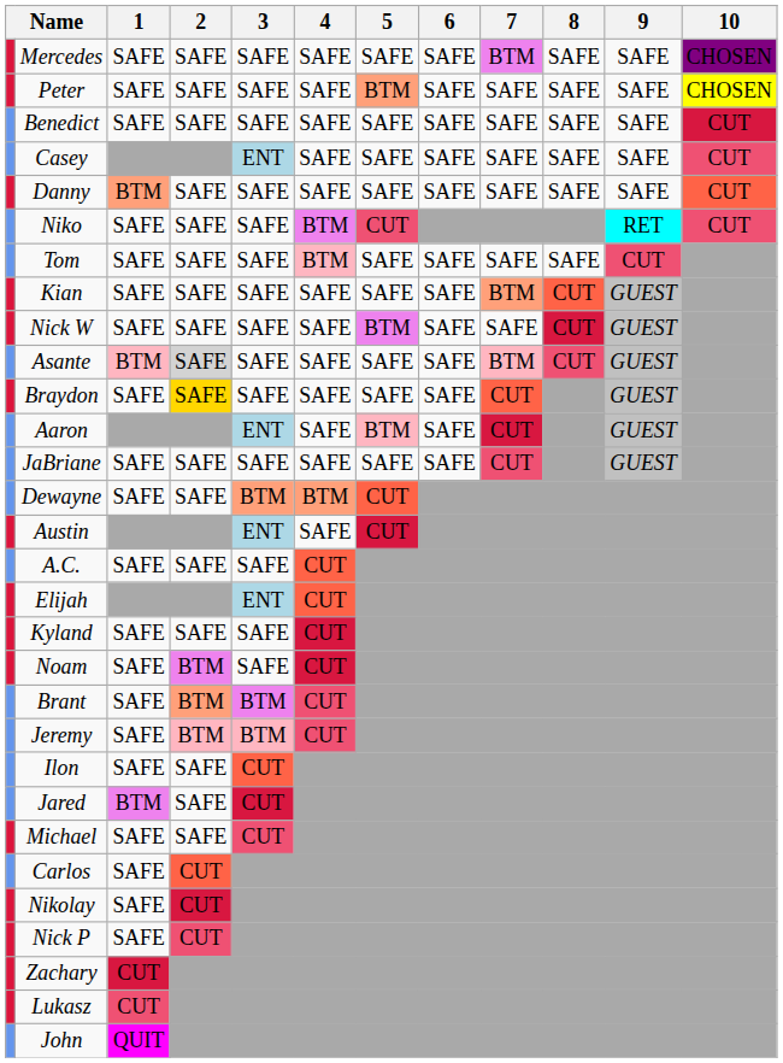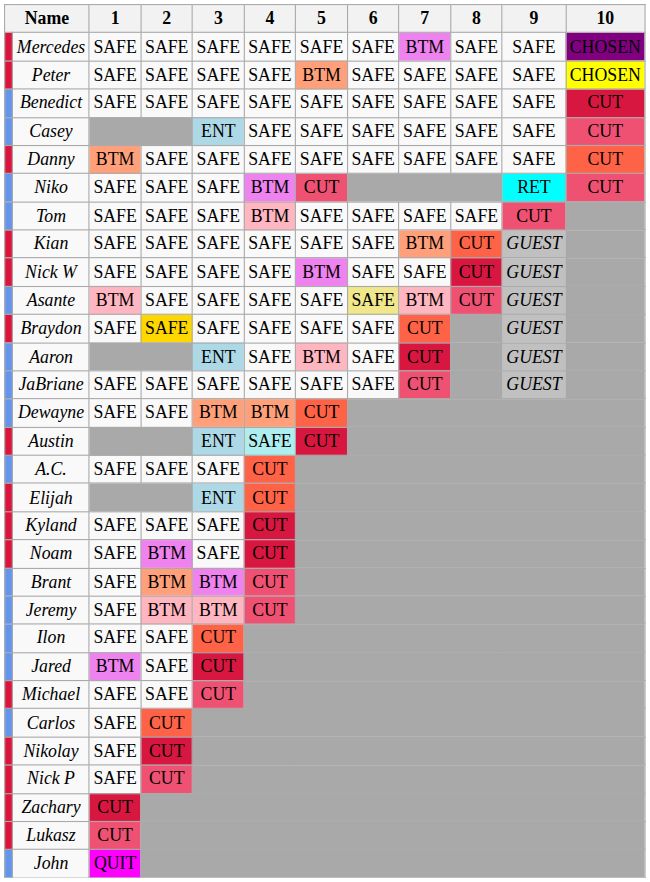Asante | 2: lightgrey background -> no background
Asante | 6: no background -> khaki background
Austin | 4: no background -> paleturquoise background
